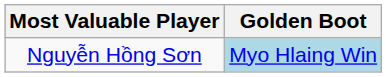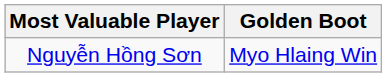Nguyễn Hồng Sơn | Golden Boot: lightblue background -> no background
